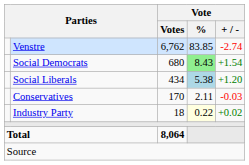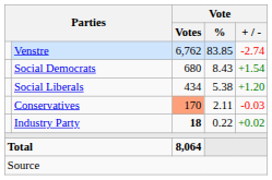Social Democrats | Vote / %: lightgreen background -> no background
Social Liberals | Vote / %: lightblue background -> no background
Conservatives | Vote / Votes: no background -> lightsalmon background
Industry Party | Vote / Votes: normal -> bold
Industry Party | Vote / %: lightyellow background -> no background
